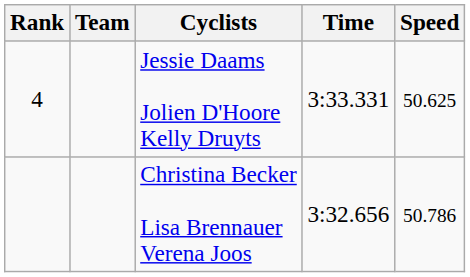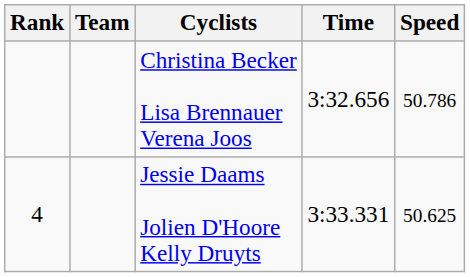rows swapped: Christina Becker Lisa Brennauer Verena Joos <-> Jessie Daams Jolien D'Hoore Kelly Druyts
